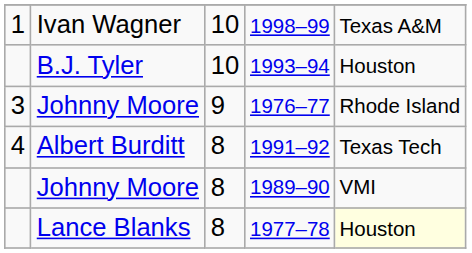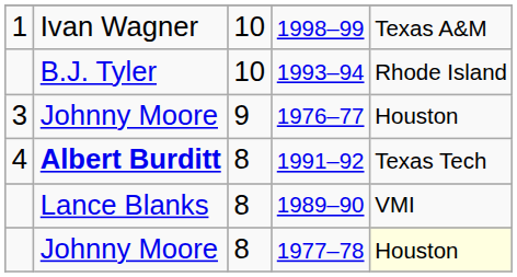1993–94 | column 5: Houston -> Rhode Island
1976–77 | column 5: Rhode Island -> Houston
1991–92 | column 2: normal -> bold
1989–90 | column 2: Johnny Moore -> Lance Blanks
1977–78 | column 2: Lance Blanks -> Johnny Moore
